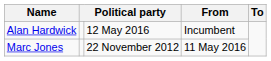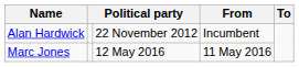Alan Hardwick | column 3: 12 May 2016 -> 22 November 2012
Marc Jones | column 3: 22 November 2012 -> 12 May 2016
